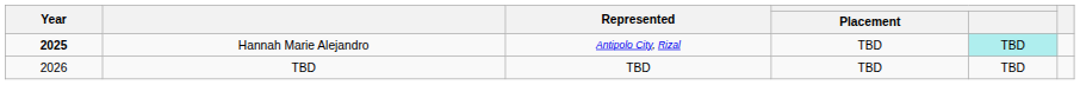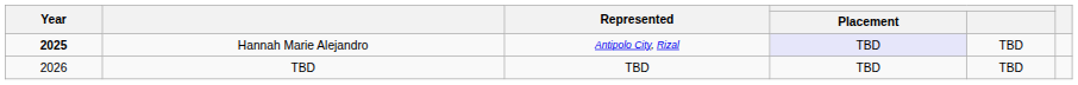Hannah Marie Alejandro | Placement: no background -> lavender background
Hannah Marie Alejandro | column 5: paleturquoise background -> no background
